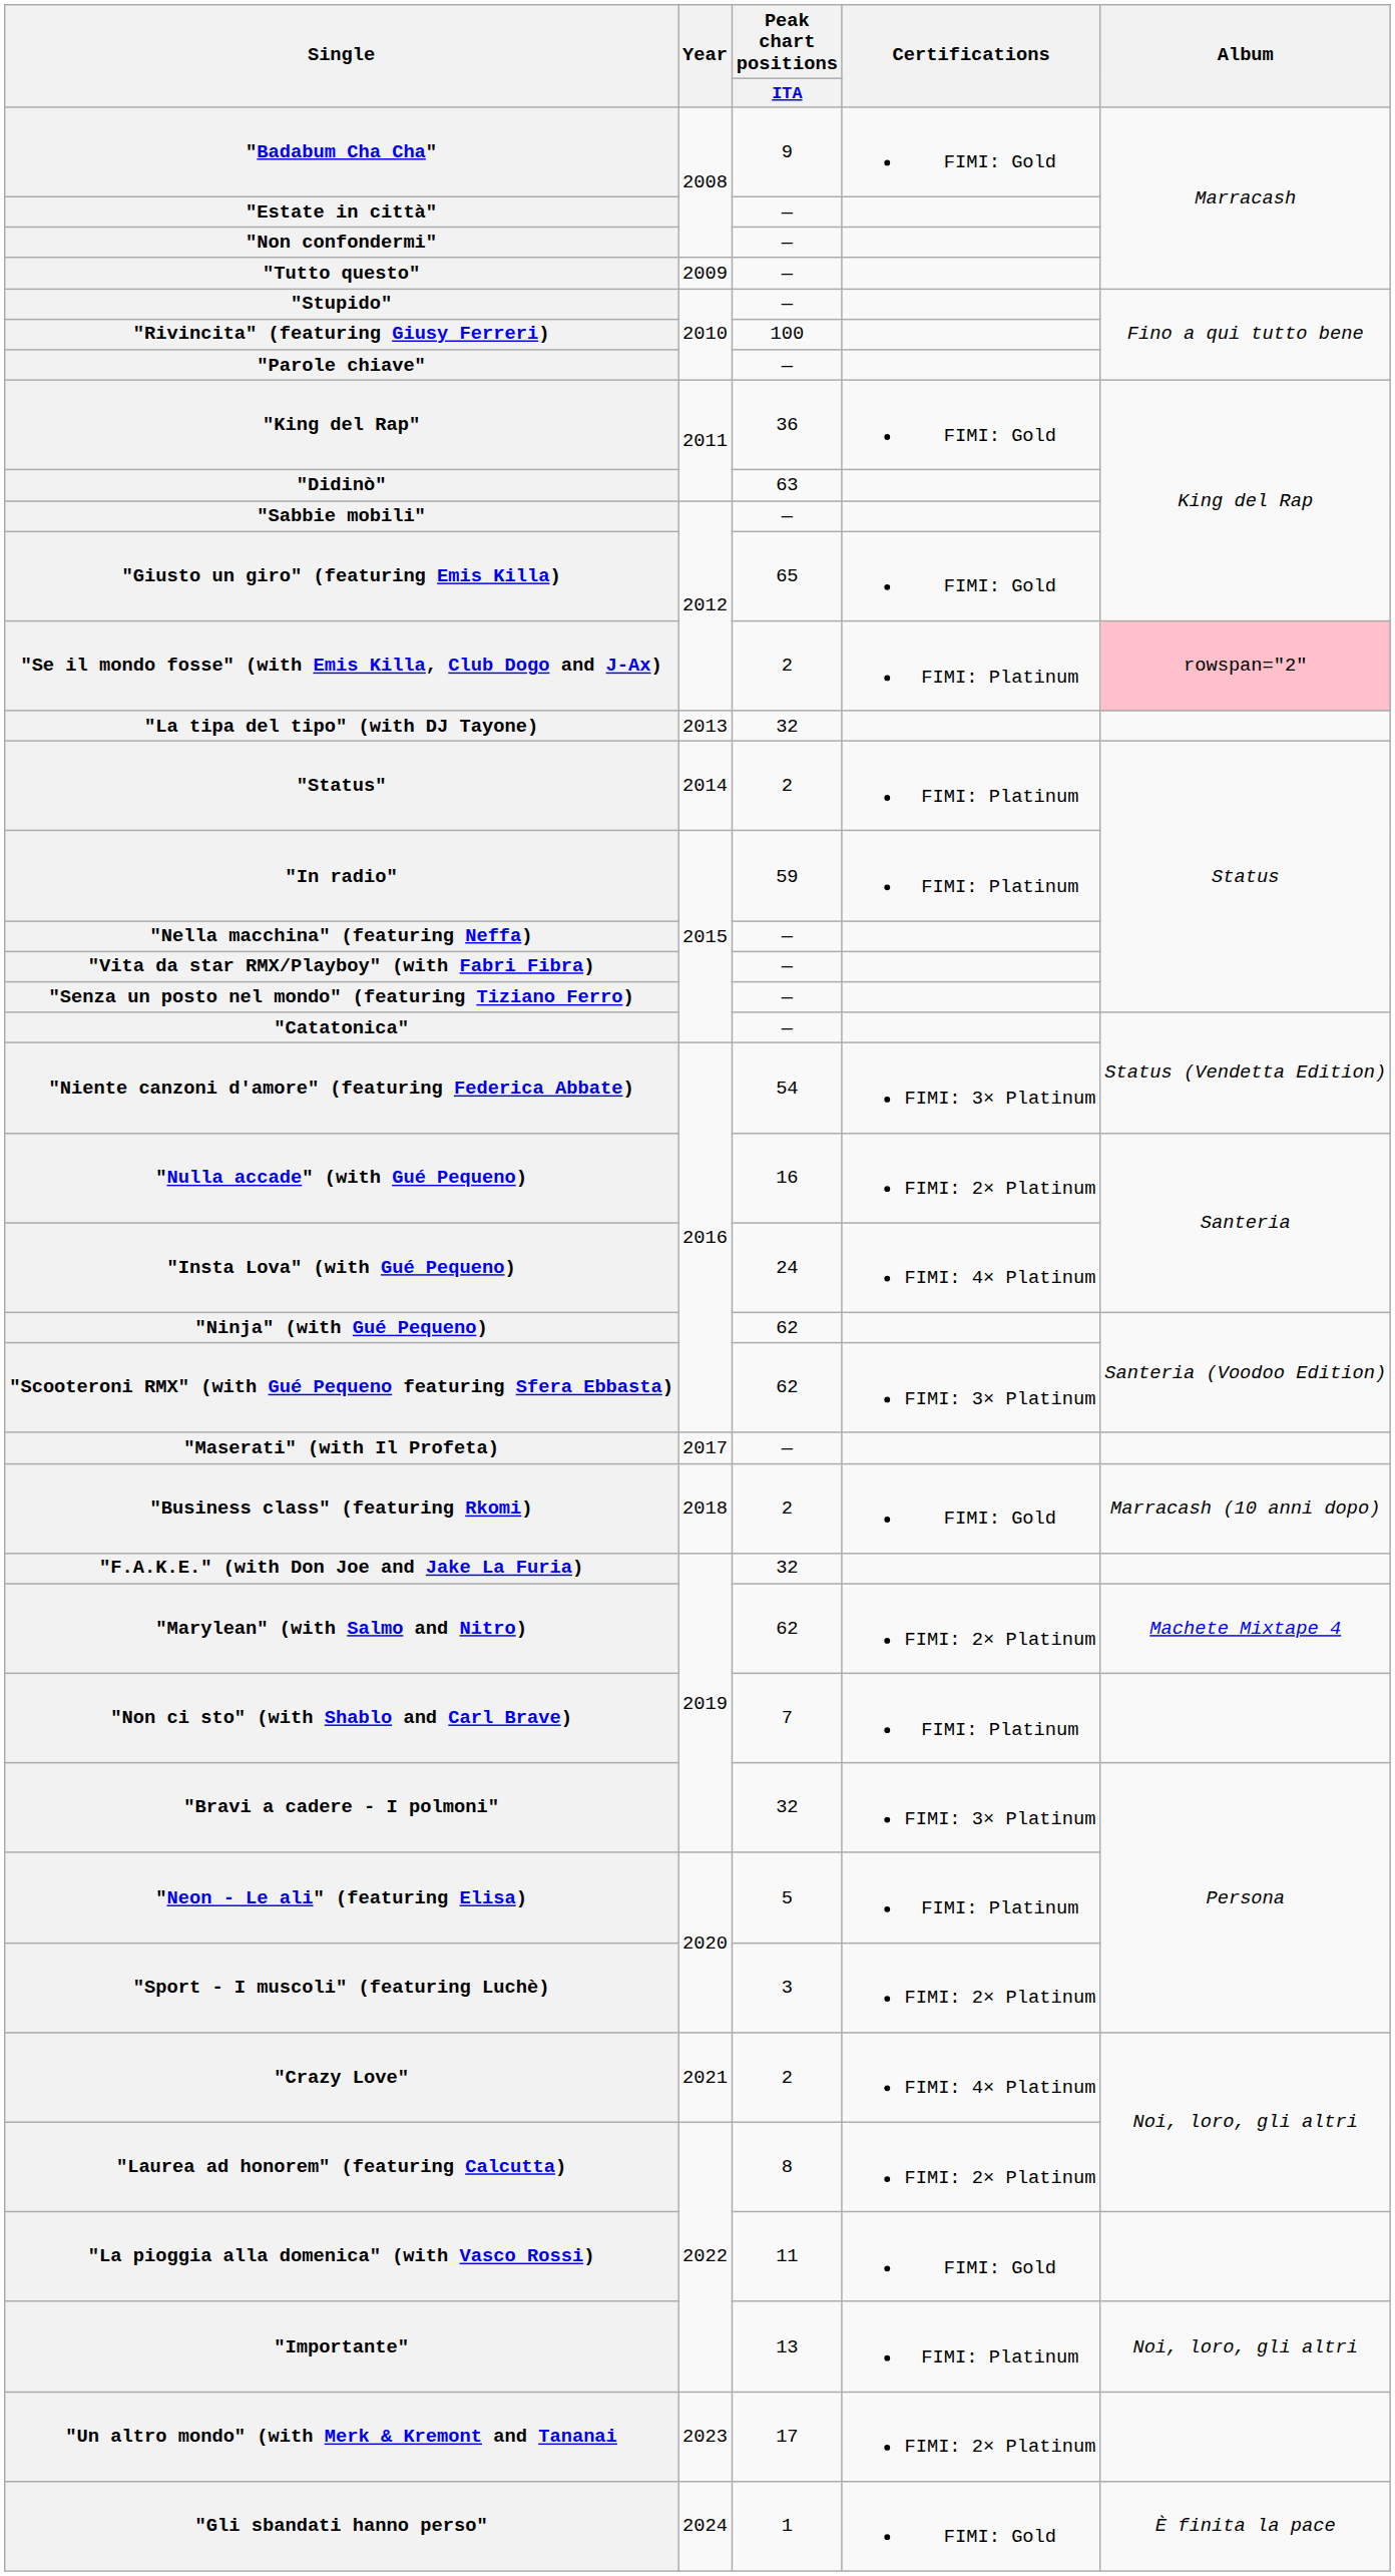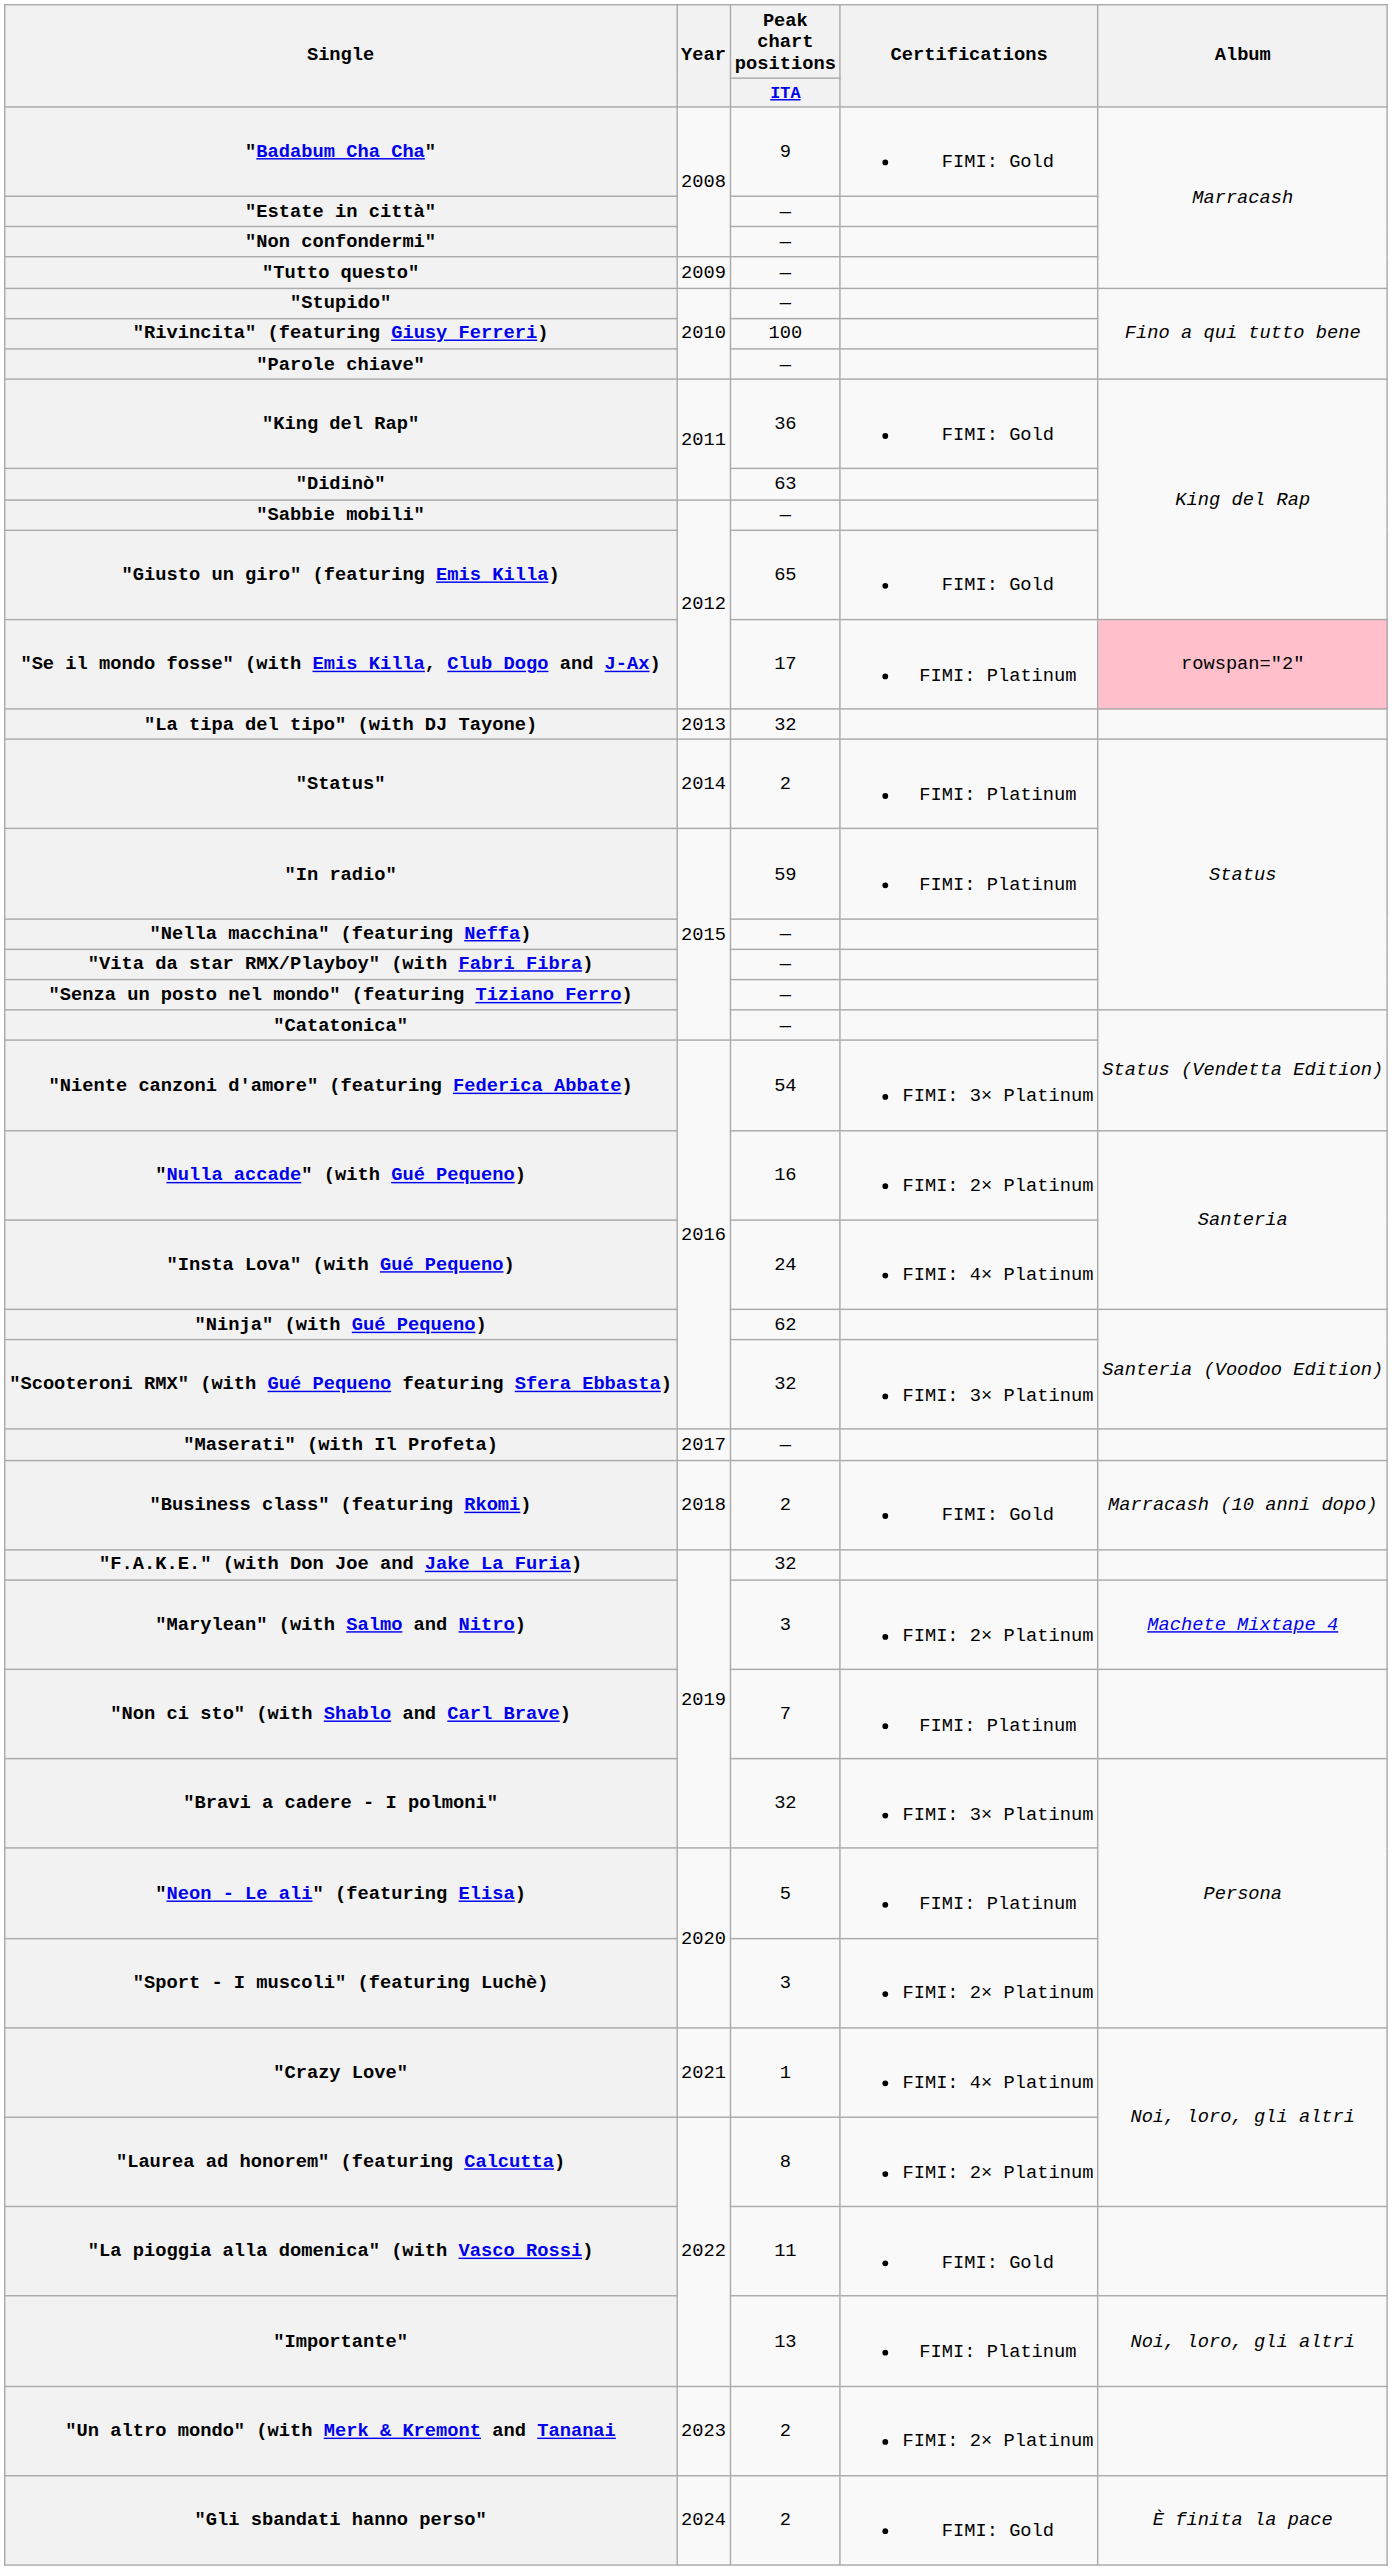"Se il mondo fosse" (with Emis Killa, Club Dogo and J-Ax) | Peak chart positions / ITA: 2 -> 17
"Scooteroni RMX" (with Gué Pequeno featuring Sfera Ebbasta) | Peak chart positions / ITA: 62 -> 32
"Marylean" (with Salmo and Nitro) | Peak chart positions / ITA: 62 -> 3
"Crazy Love" | Peak chart positions / ITA: 2 -> 1
"Un altro mondo" (with Merk & Kremont and Tananai | Peak chart positions / ITA: 17 -> 2
"Gli sbandati hanno perso" | Peak chart positions / ITA: 1 -> 2
